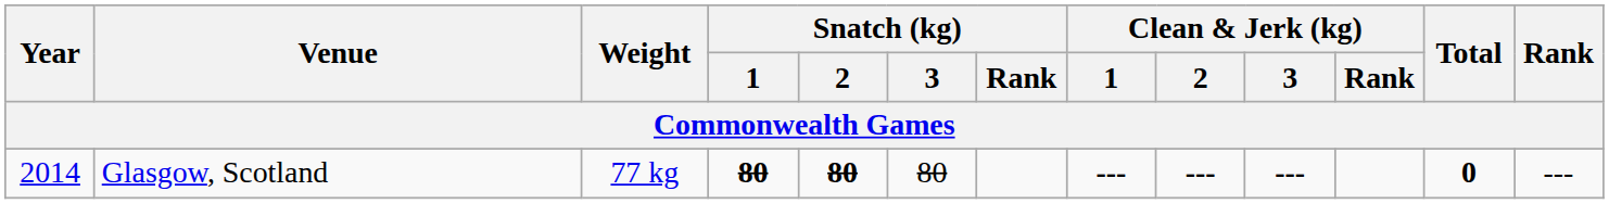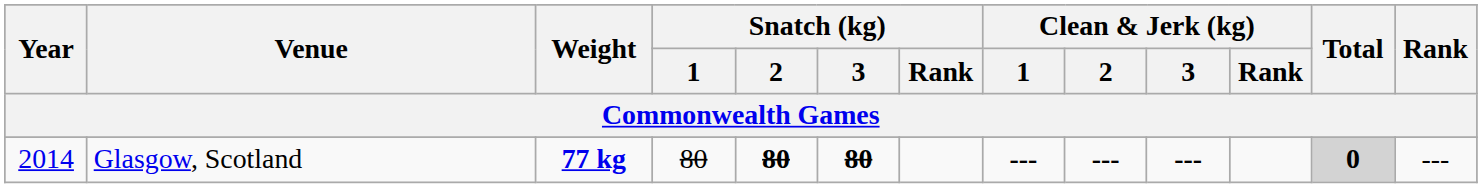Glasgow, Scotland | Weight: normal -> bold
Glasgow, Scotland | Snatch (kg) / 1: bold -> normal
Glasgow, Scotland | Snatch (kg) / 3: normal -> bold
Glasgow, Scotland | Total: no background -> lightgrey background
